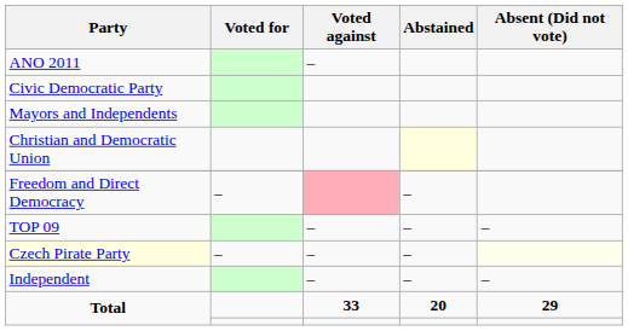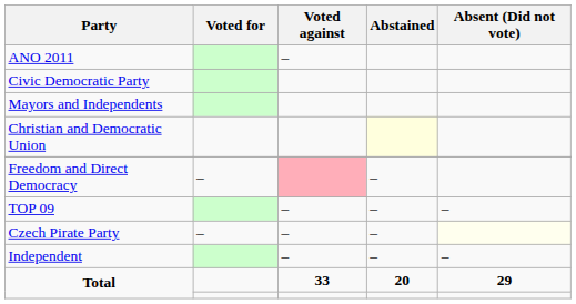Czech Pirate Party | Party: lightyellow background -> no background
